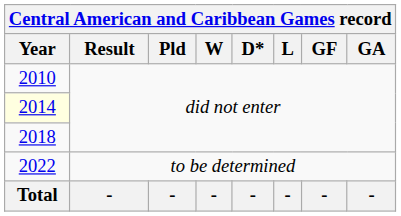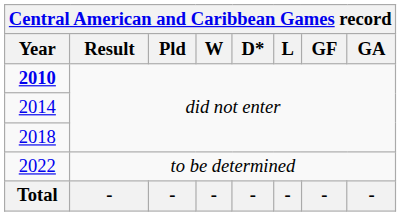2010 | Central American and Caribbean Games record / Year: normal -> bold
2014 | Central American and Caribbean Games record / Year: lightyellow background -> no background
